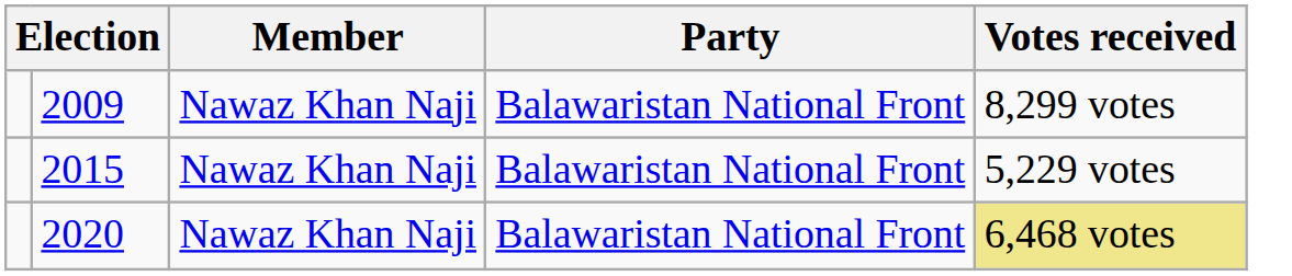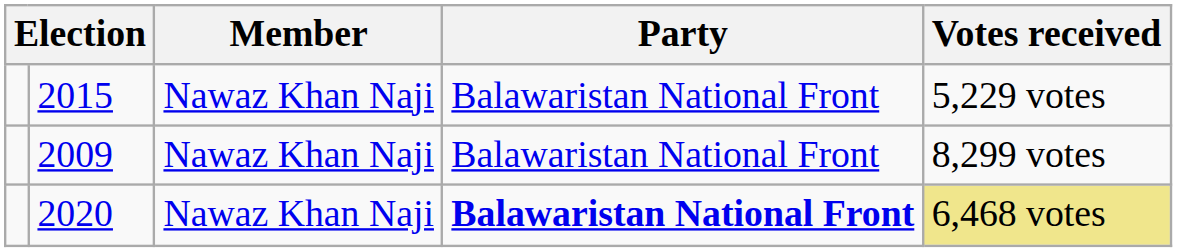rows swapped: 2009 <-> 2015
2020 | Party: normal -> bold
